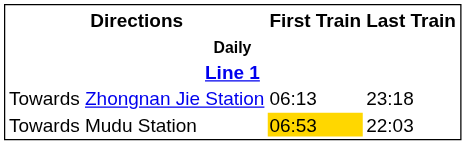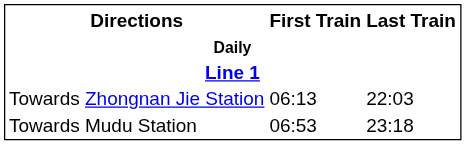Towards Zhongnan Jie Station | Last Train / Daily: 23:18 -> 22:03
Towards Mudu Station | First Train / Daily: gold background -> no background
Towards Mudu Station | Last Train / Daily: 22:03 -> 23:18
